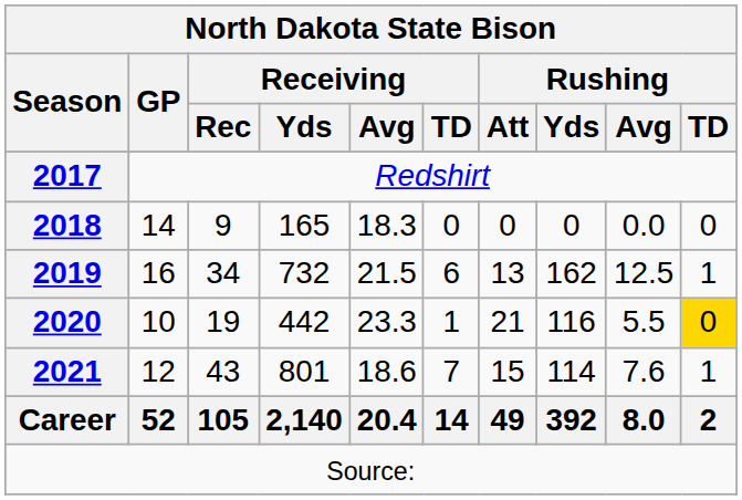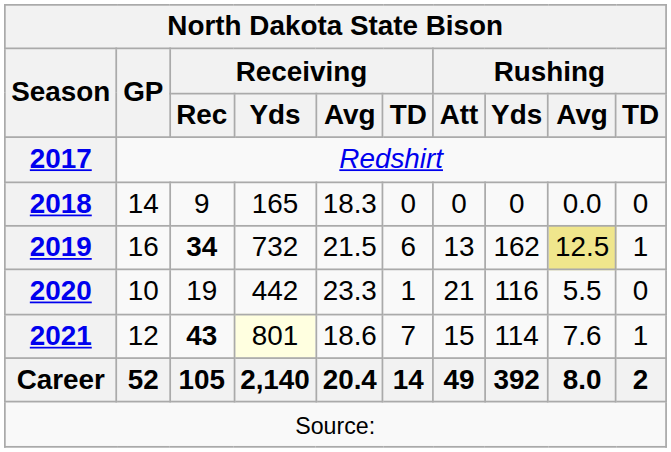2019 | Receiving / Rec: normal -> bold
2019 | Rushing / Avg: no background -> khaki background
2020 | Rushing / TD: gold background -> no background
2021 | Receiving / Rec: normal -> bold
2021 | Receiving / Yds: no background -> lightyellow background
